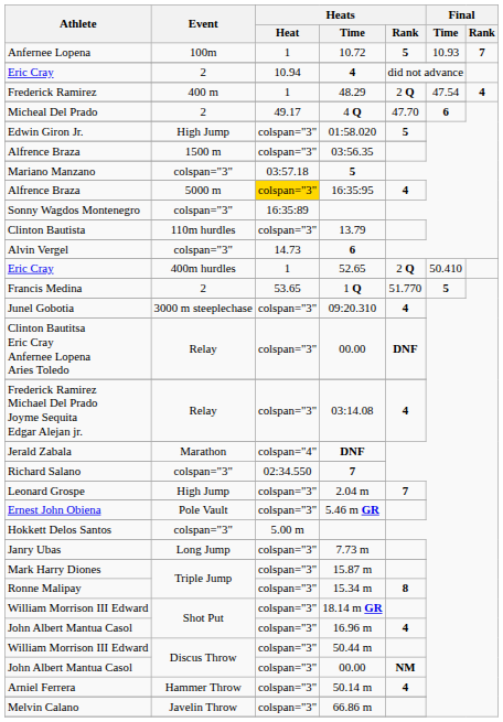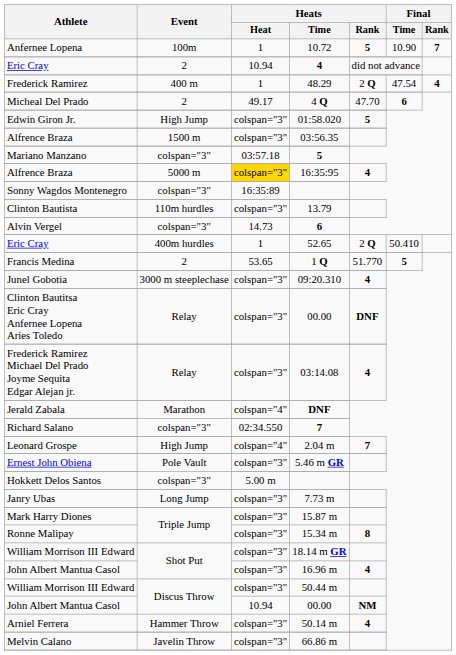10.72 | Final / Time: 10.93 -> 10.90
2.04 m | Heats / Heat: colspan="3" -> colspan="4"
John Albert Mantua Casol / 00.00 | Heats / Heat: colspan="3" -> 10.94
